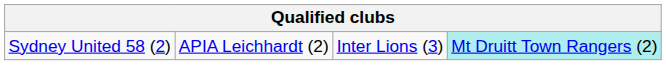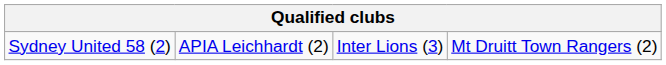Sydney United 58 (2) | column 4: paleturquoise background -> no background
